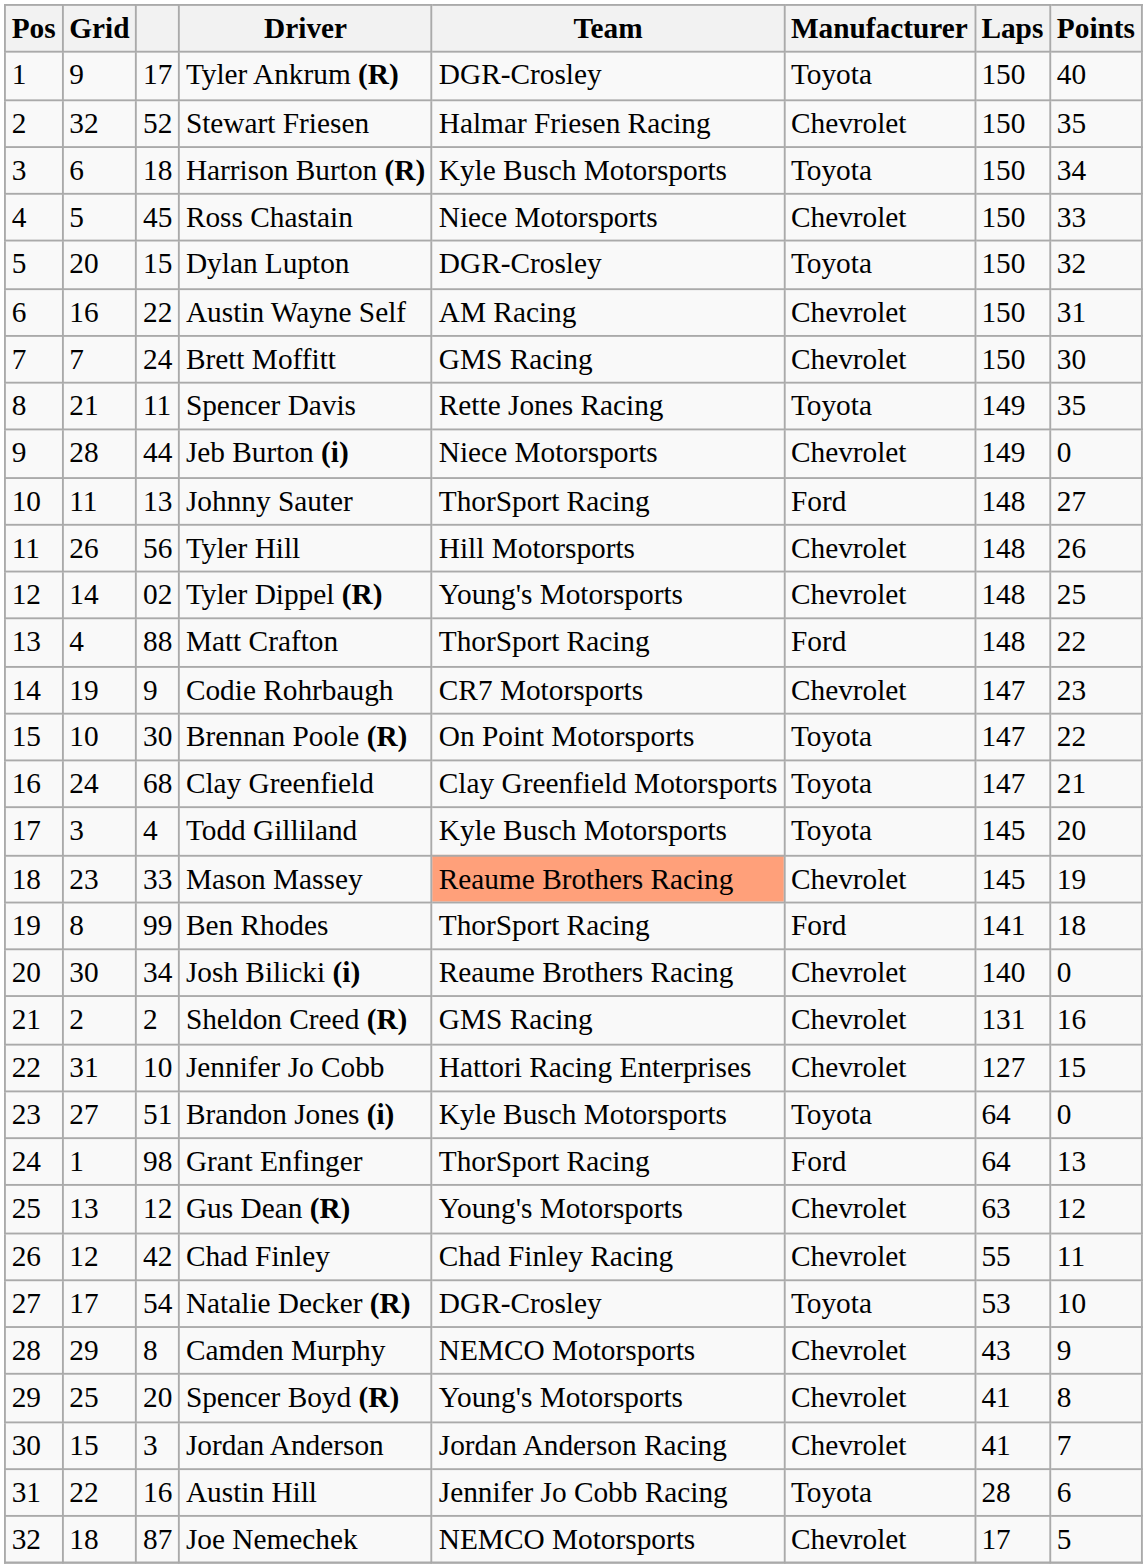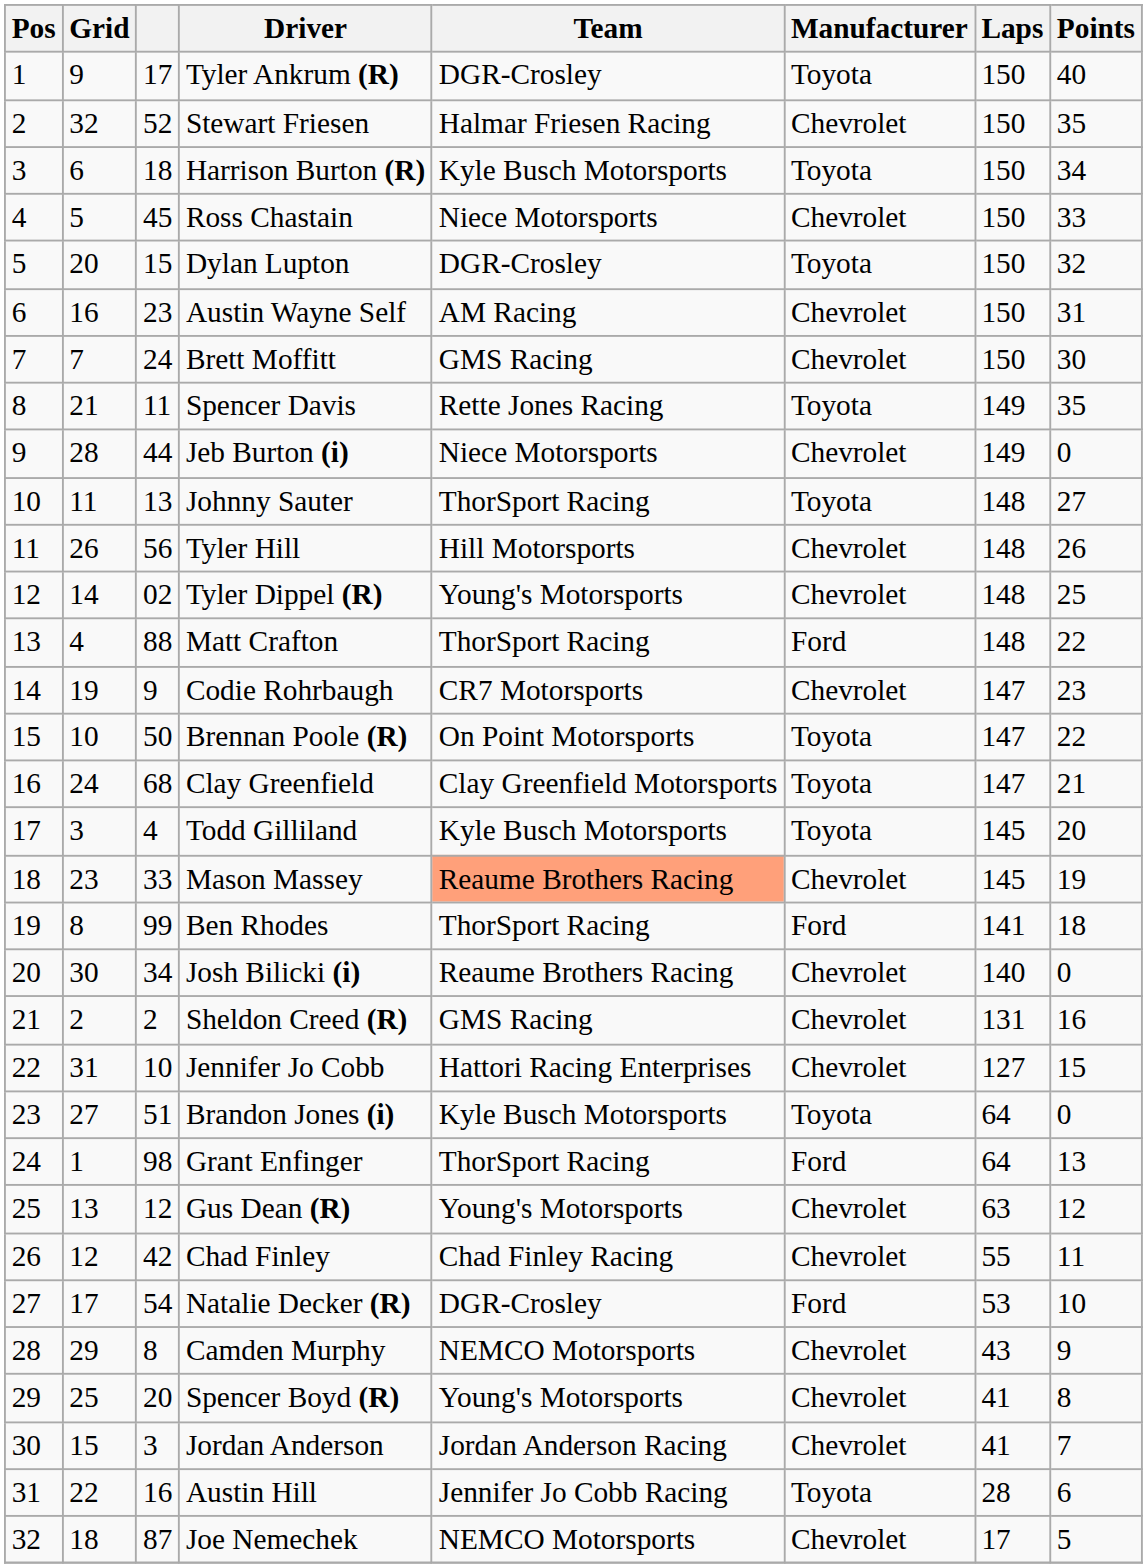Austin Wayne Self | column 3: 22 -> 23
Johnny Sauter | Manufacturer: Ford -> Toyota
Brennan Poole (R) | column 3: 30 -> 50
Natalie Decker (R) | Manufacturer: Toyota -> Ford
